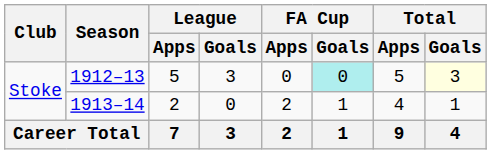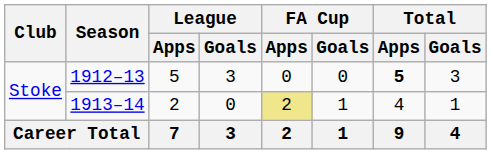1912–13 | FA Cup / Goals: paleturquoise background -> no background
1912–13 | Total / Apps: normal -> bold
1912–13 | Total / Goals: lightyellow background -> no background
1913–14 | FA Cup / Apps: no background -> khaki background
